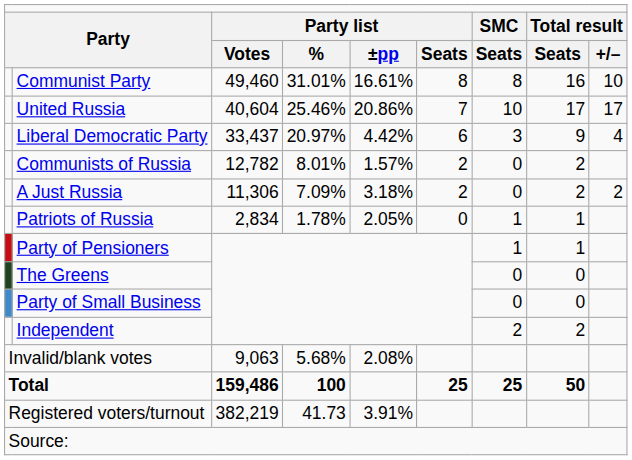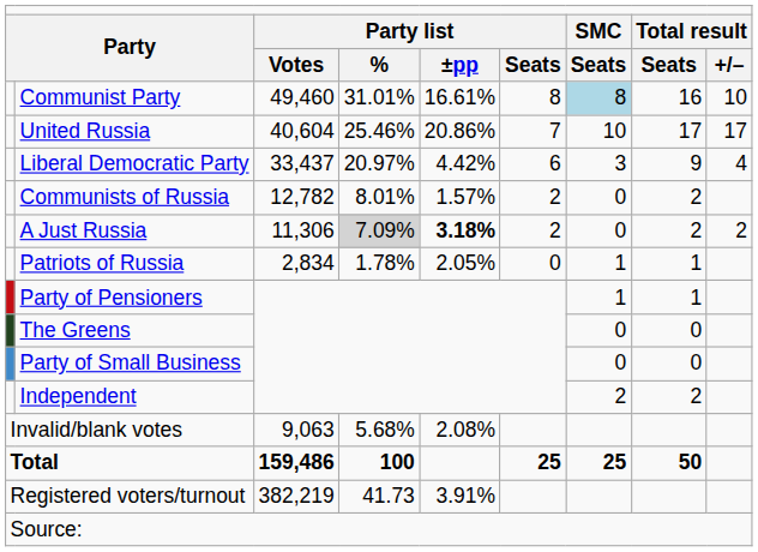Communist Party | column 7: no background -> lightblue background
A Just Russia | column 4: no background -> lightgrey background
A Just Russia | column 5: normal -> bold
